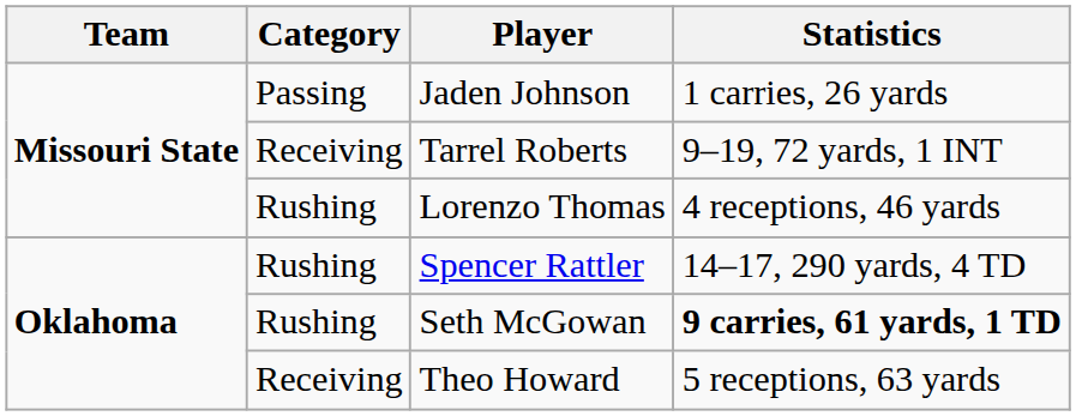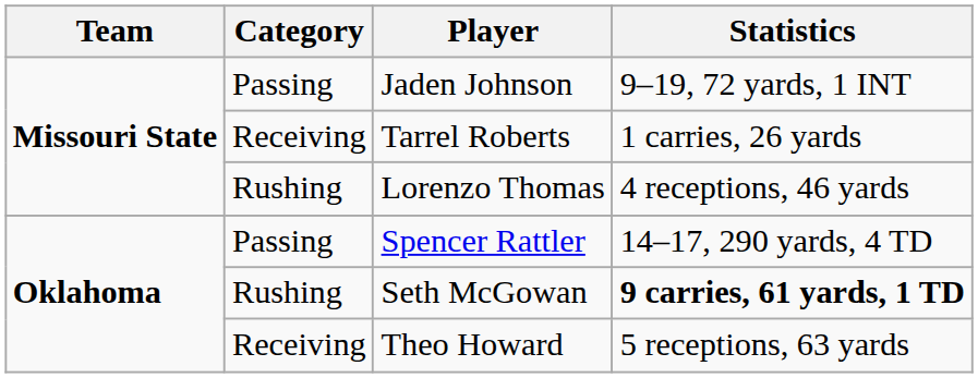Jaden Johnson | Statistics: 1 carries, 26 yards -> 9–19, 72 yards, 1 INT
Tarrel Roberts | Statistics: 9–19, 72 yards, 1 INT -> 1 carries, 26 yards
Spencer Rattler | Category: Rushing -> Passing
